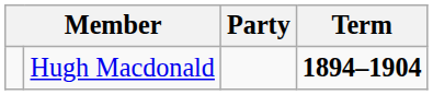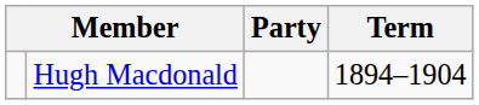Hugh Macdonald | Term: bold -> normal
